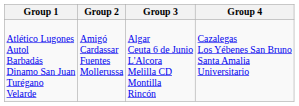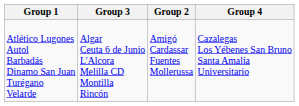columns swapped: Group 2 <-> Group 3
